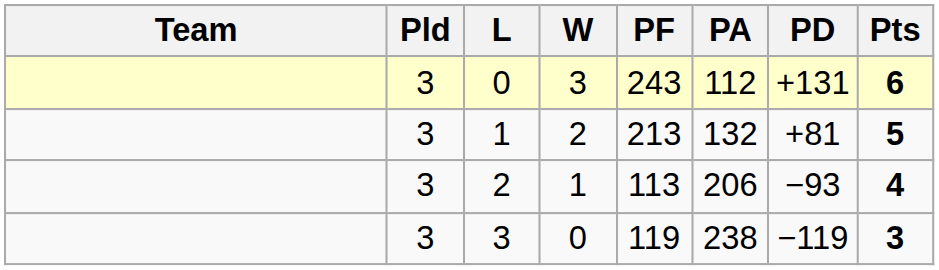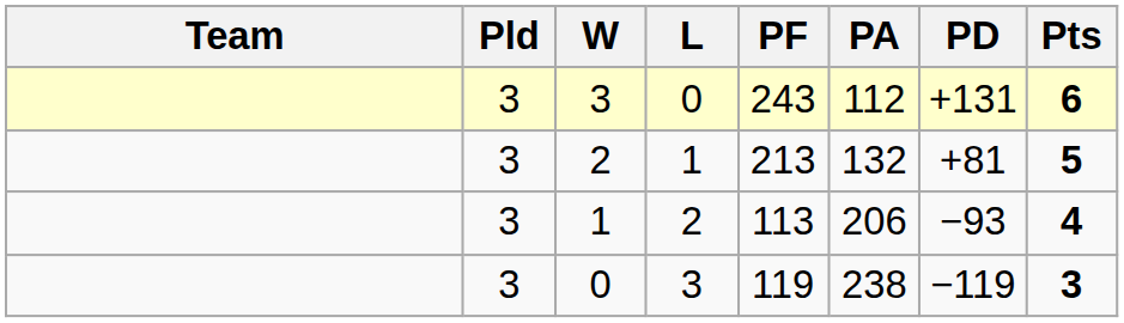columns swapped: W <-> L
